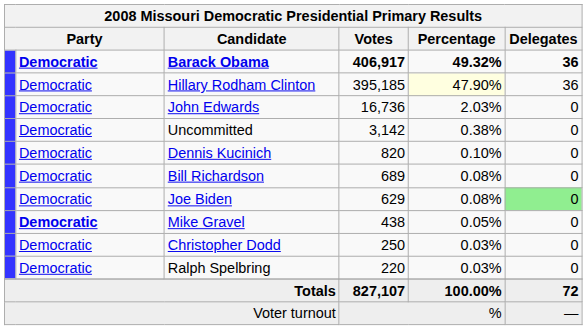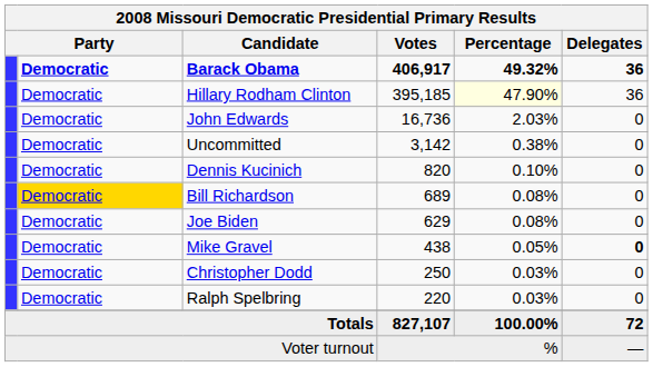Bill Richardson | column 2: no background -> gold background
Joe Biden | Delegates: lightgreen background -> no background
Mike Gravel | column 2: bold -> normal
Mike Gravel | Delegates: normal -> bold
